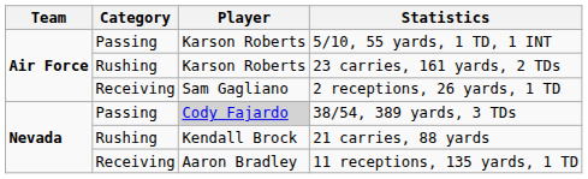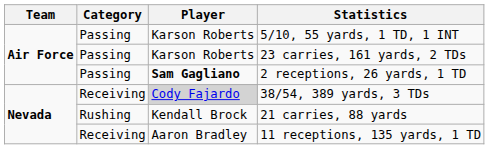23 carries, 161 yards, 2 TDs | Category: Rushing -> Passing
2 receptions, 26 yards, 1 TD | Category: Receiving -> Passing
2 receptions, 26 yards, 1 TD | Player: normal -> bold
38/54, 389 yards, 3 TDs | Category: Passing -> Receiving
